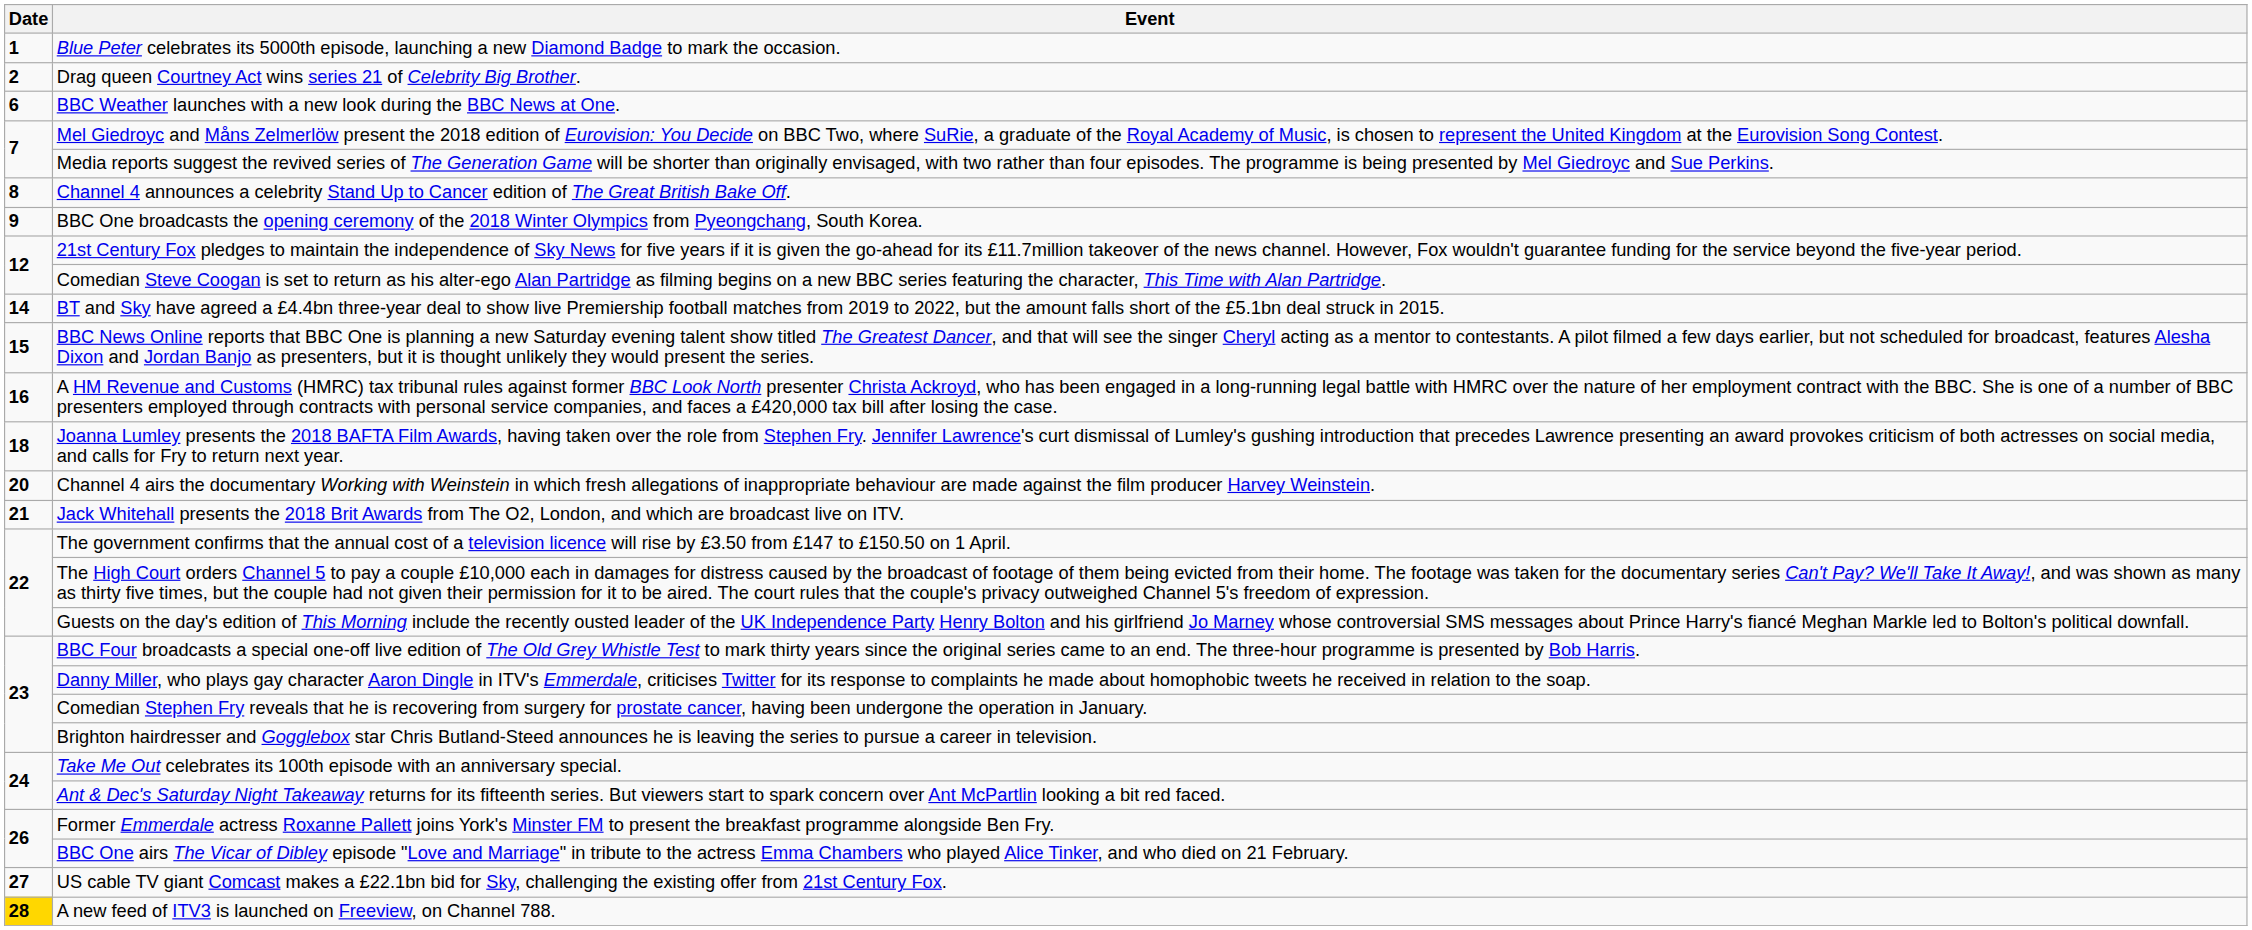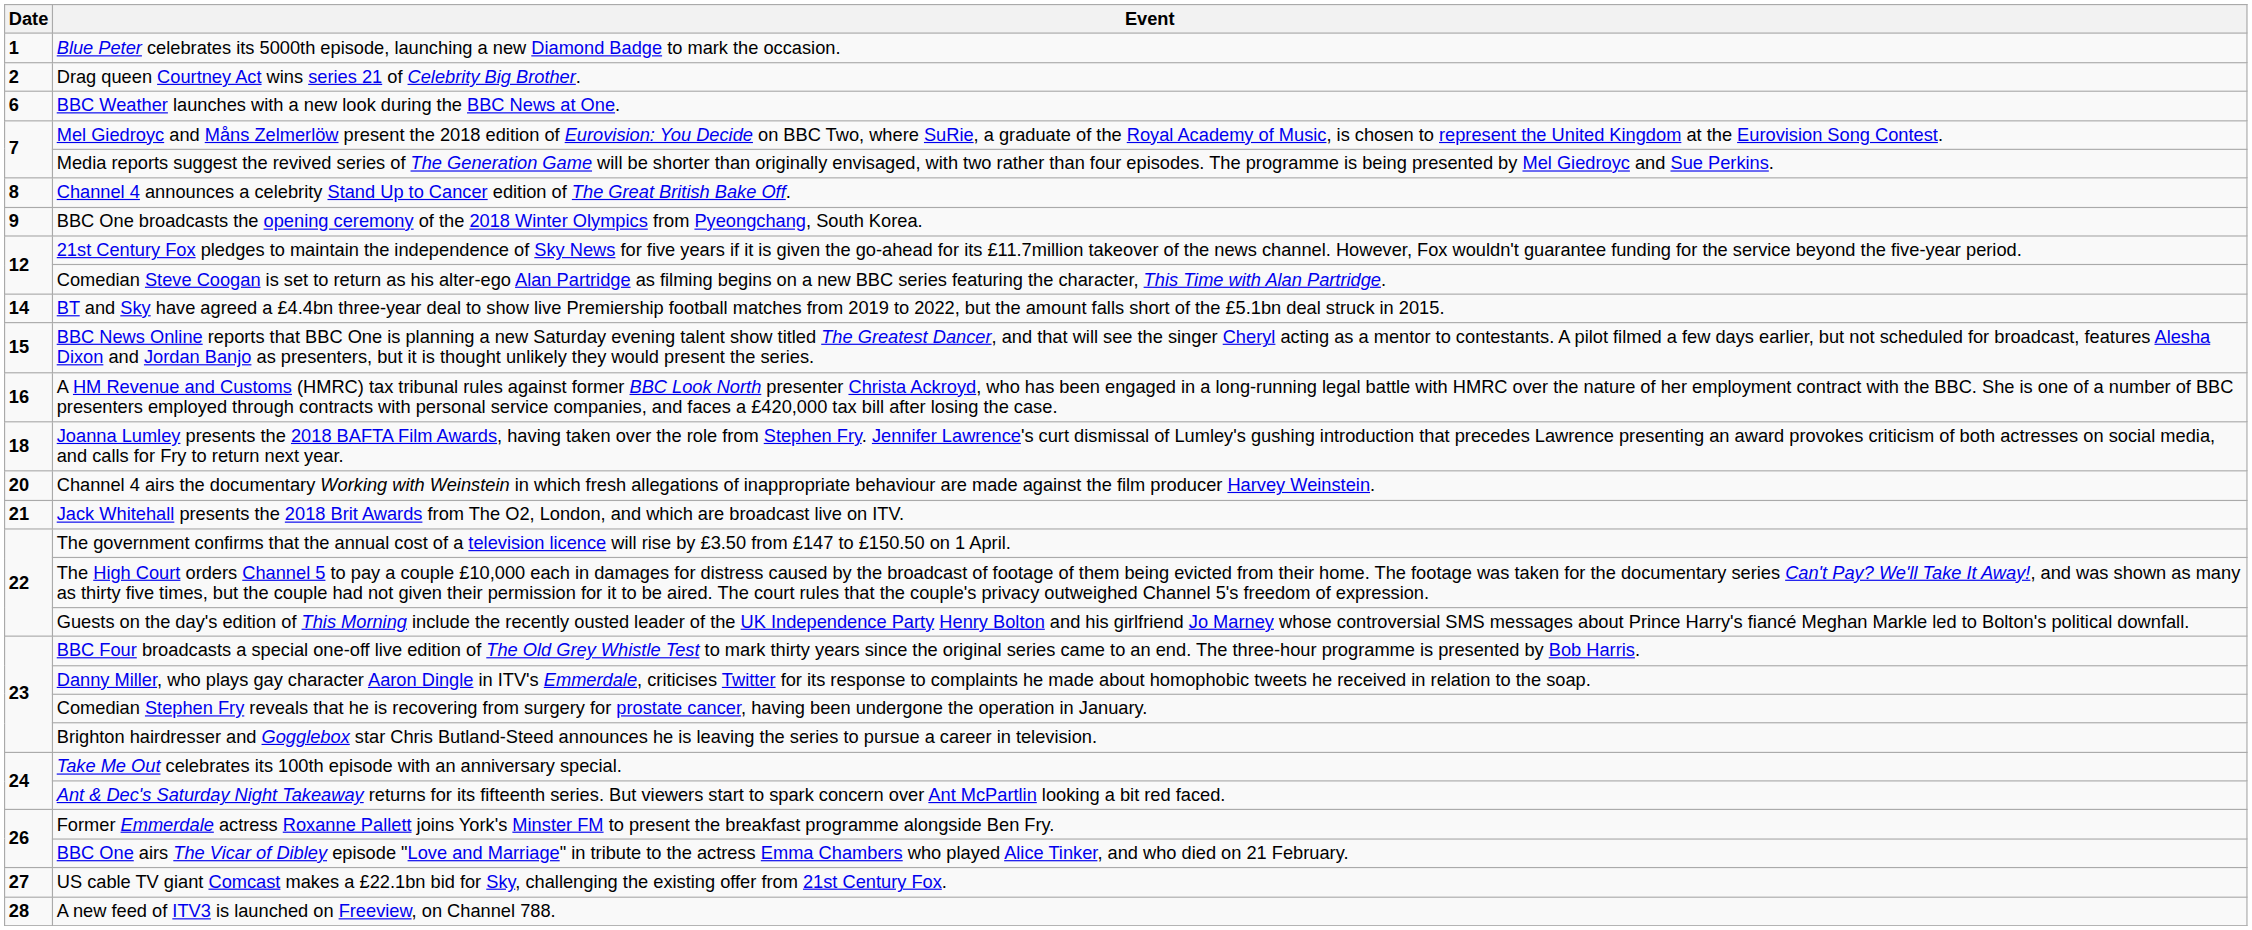A new feed of ITV3 is launched on Freeview, on Channel 788. | Date: gold background -> no background
